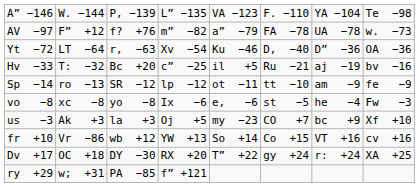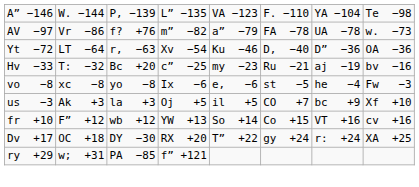AV −97 | column 2: F” +12 -> Vr −86
Hv −33 | column 5: il +5 -> my −23
- row: Sp −14 | ro −13 | SR −12 | lp −12 | ot −11 | tt −10 | am −9 | fe −9
us −3 | column 5: my −23 -> il +5
fr +10 | column 2: Vr −86 -> F” +12
